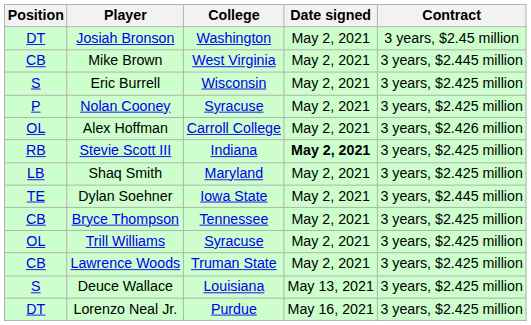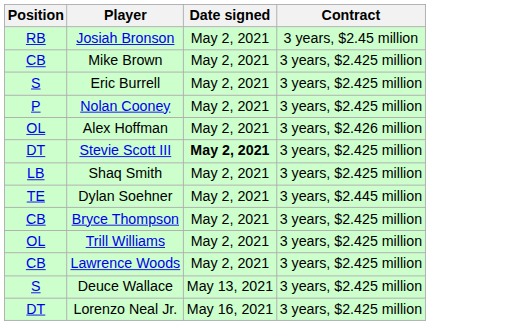- column: College | Washington | West Virginia | Wisconsin | Syracuse | Carroll College | Indiana | Maryland | Iowa State | Tennessee | Syracuse | Truman State | Louisiana | Purdue
Josiah Bronson | Position: DT -> RB
Mike Brown | Contract: 3 years, $2.445 million -> 3 years, $2.425 million
Stevie Scott III | Position: RB -> DT
